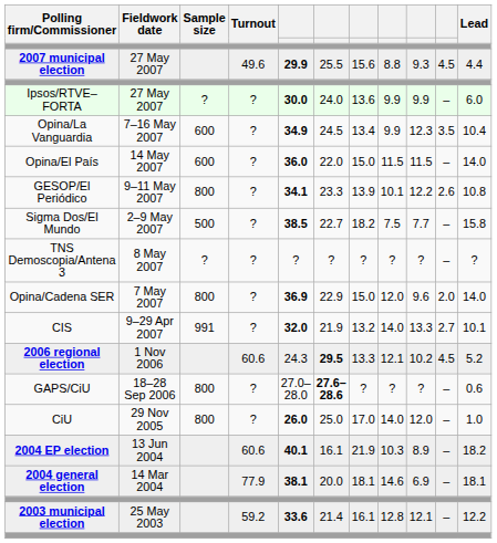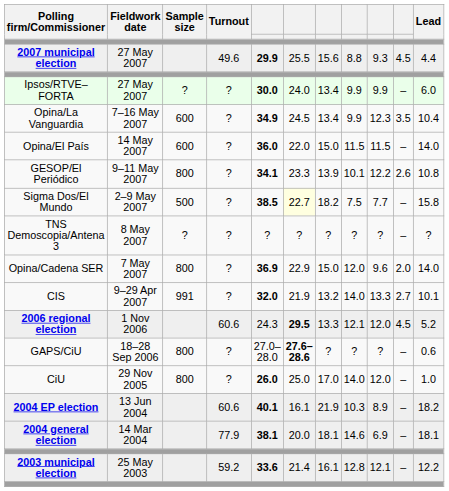Ipsos/RTVE–FORTA | column 7: 13.6 -> 13.4
Sigma Dos/El Mundo | column 6: no background -> lightyellow background
2006 regional election | column 9: 10.2 -> 12.0
